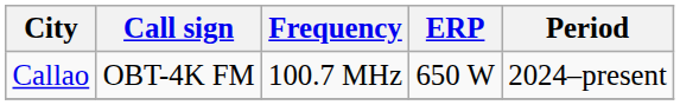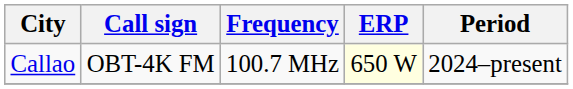Callao | ERP: no background -> lightyellow background
